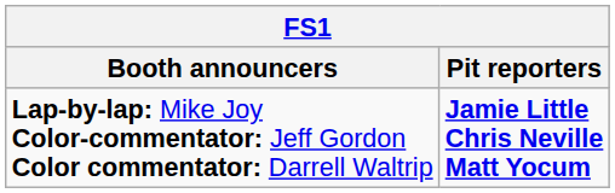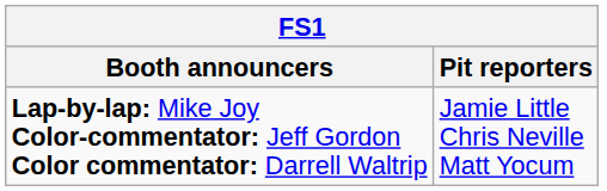row 3 | Pit reporters: bold -> normal
